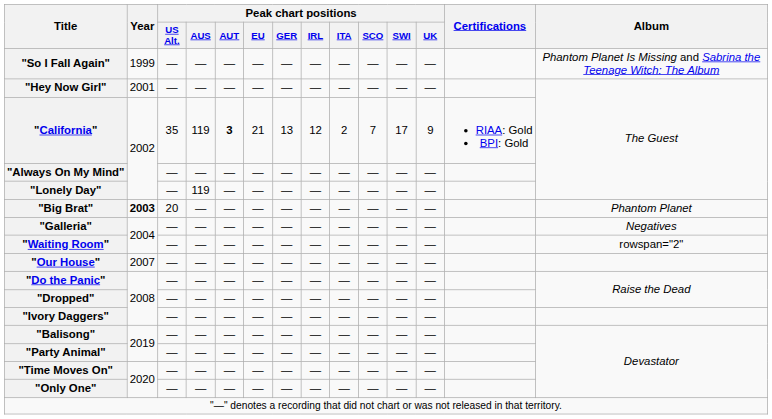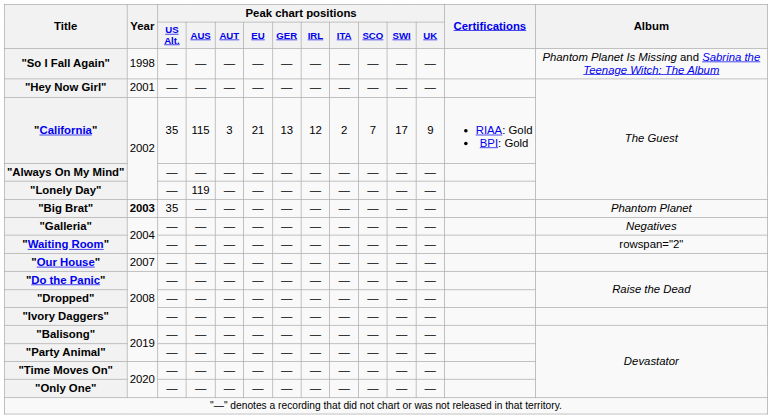"So I Fall Again" | Year: 1999 -> 1998
"California" | Peak chart positions / AUS: 119 -> 115
"California" | Peak chart positions / AUT: bold -> normal
"Big Brat" | Peak chart positions / US Alt.: 20 -> 35
